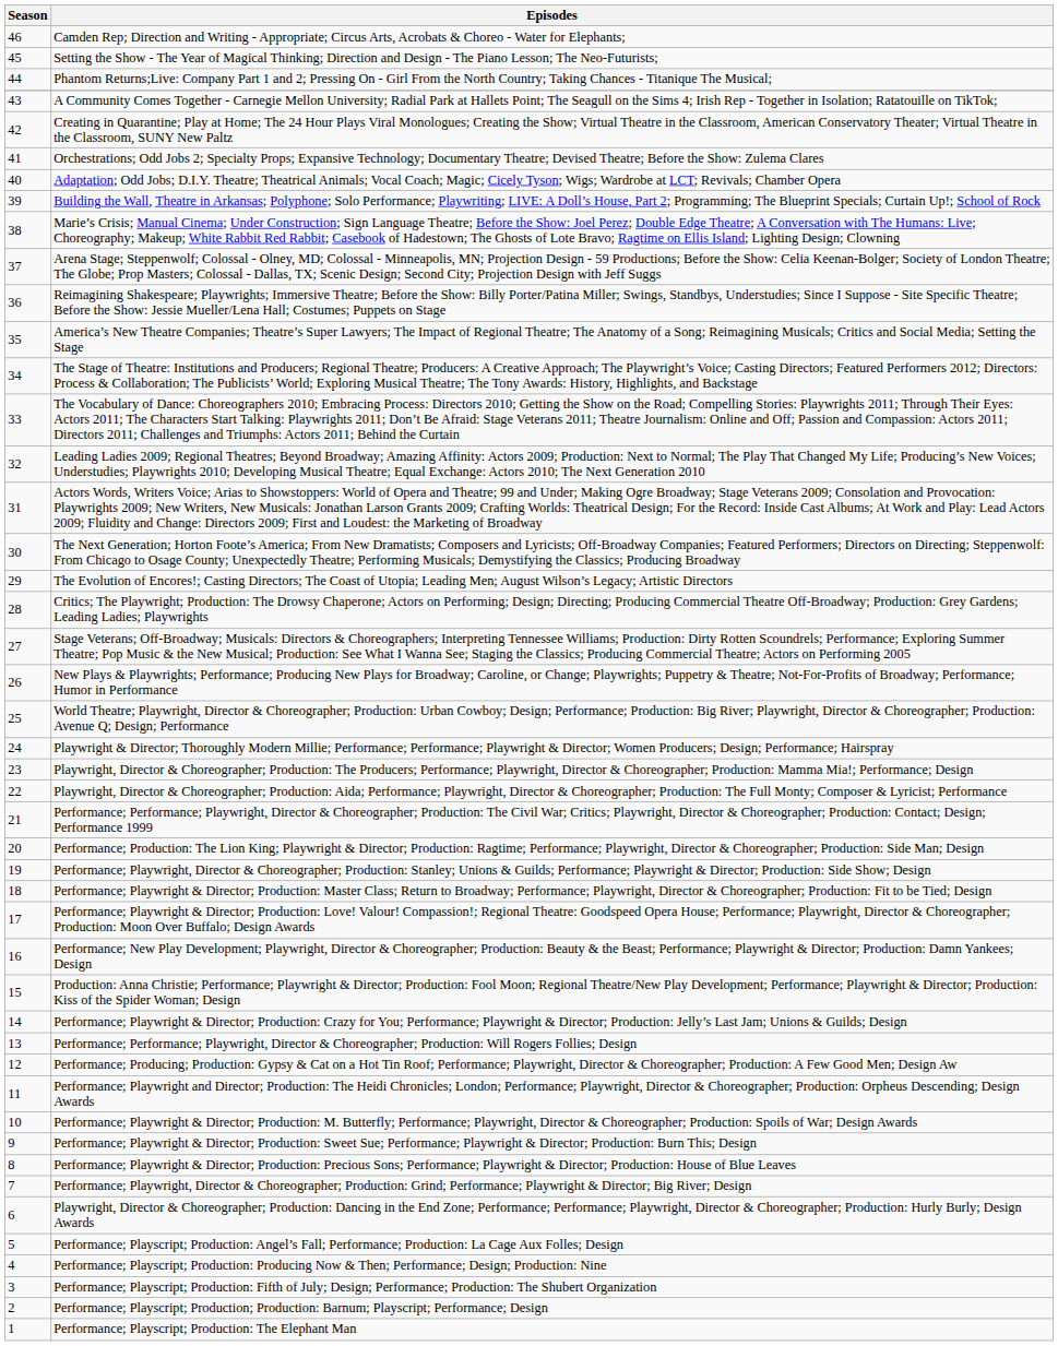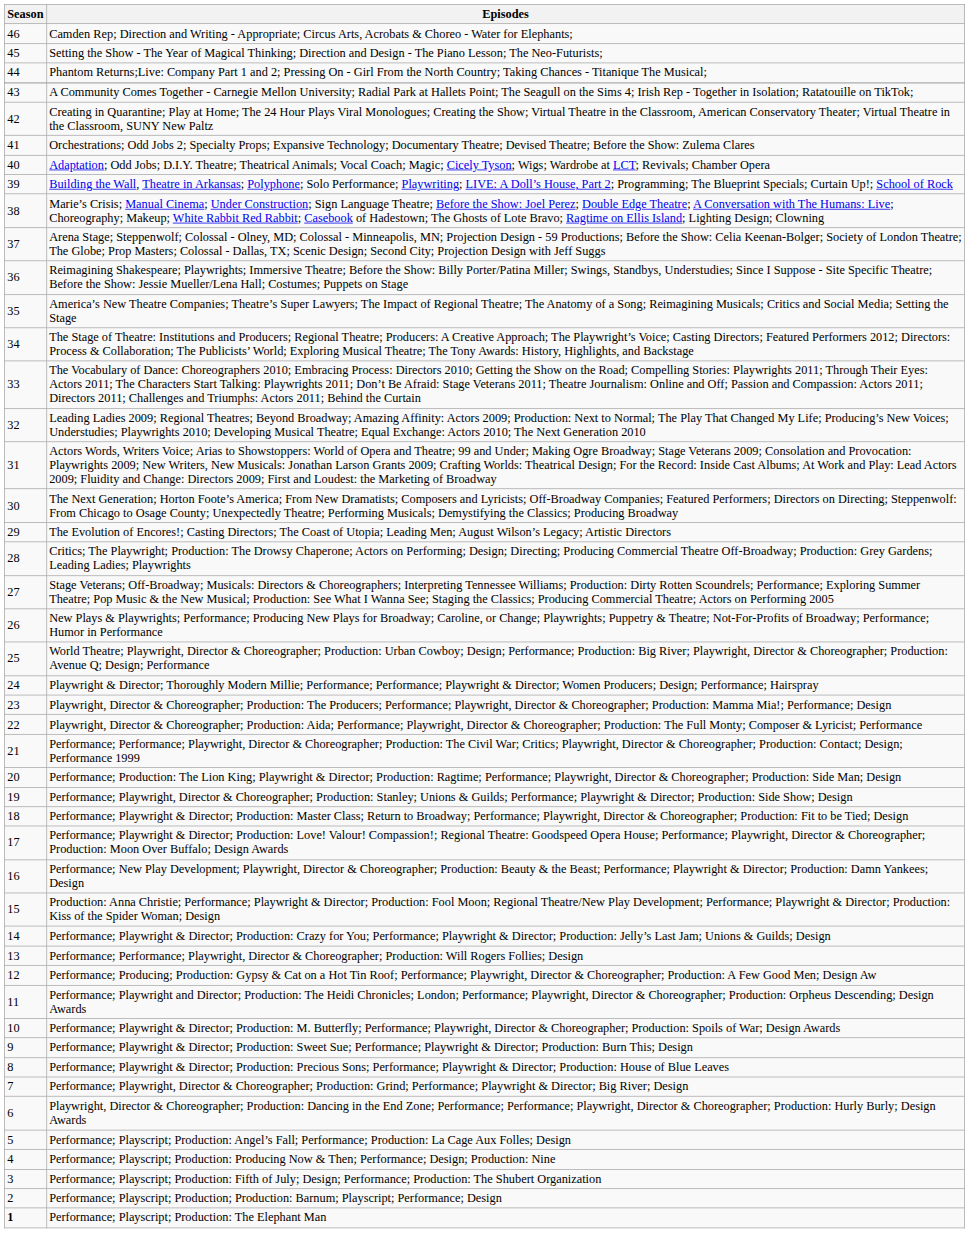Performance; Playscript; Production: The Elephant Man | Season: normal -> bold
